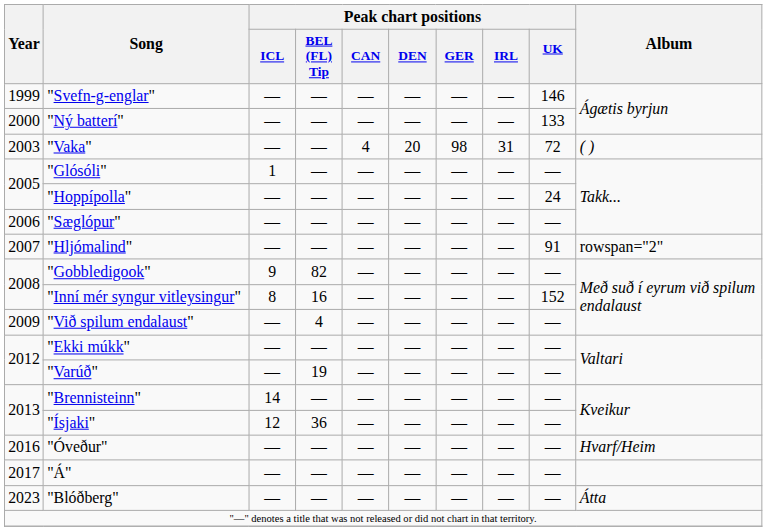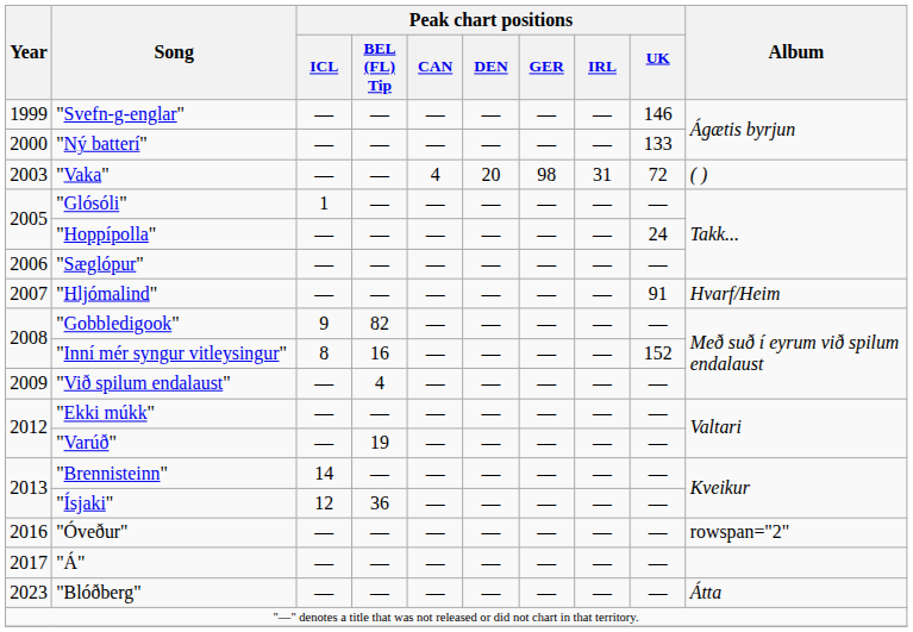"Hljómalind" | Album: rowspan="2" -> Hvarf/Heim
"Óveður" | Album: Hvarf/Heim -> rowspan="2"
